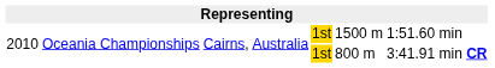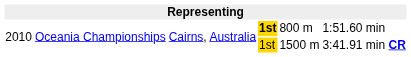row 2 | column 4: normal -> bold
row 2 | column 5: 1500 m -> 800 m
row 3 | column 5: 800 m -> 1500 m
